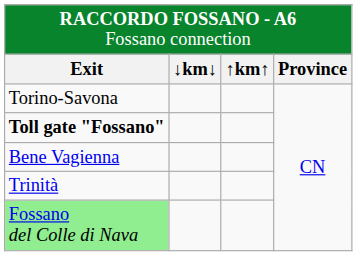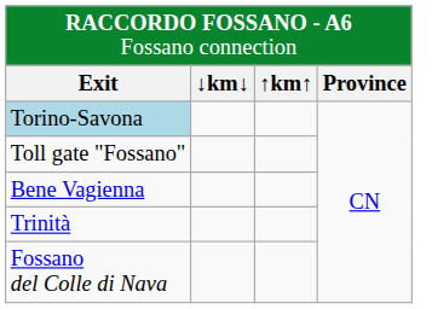Torino-Savona | column 1: no background -> lightblue background
Toll gate "Fossano" | column 1: bold -> normal
Fossano del Colle di Nava | column 1: lightgreen background -> no background
